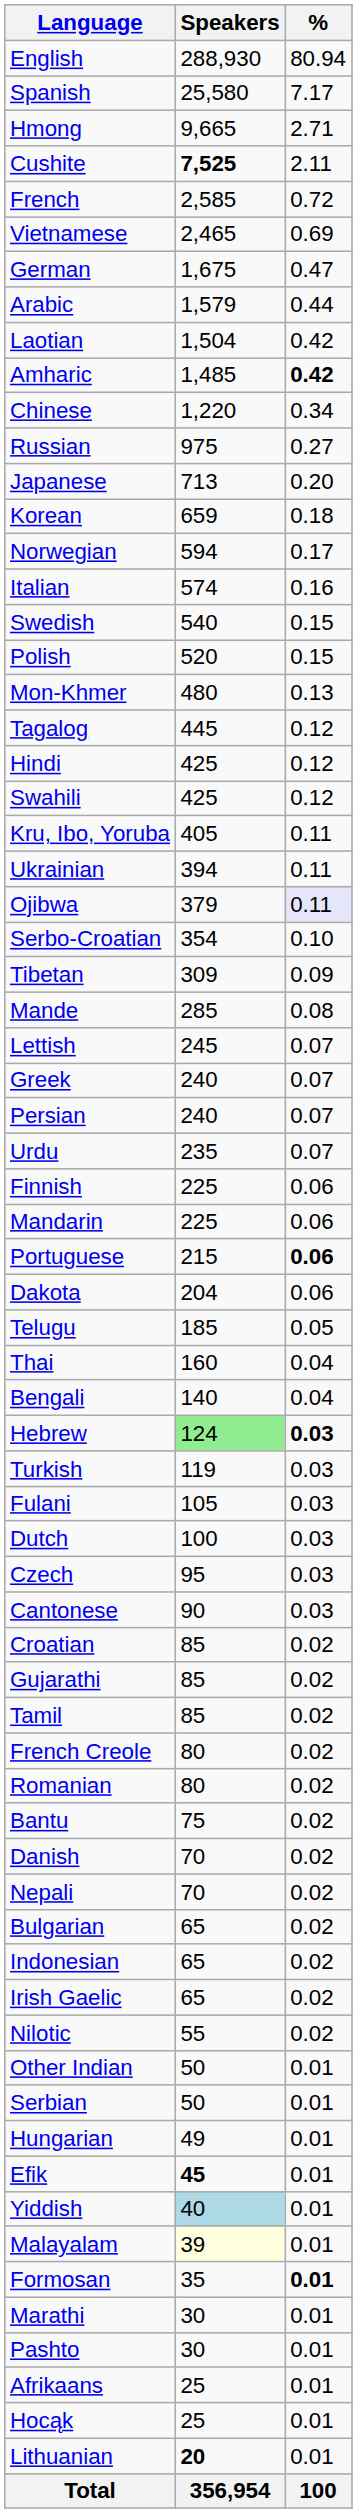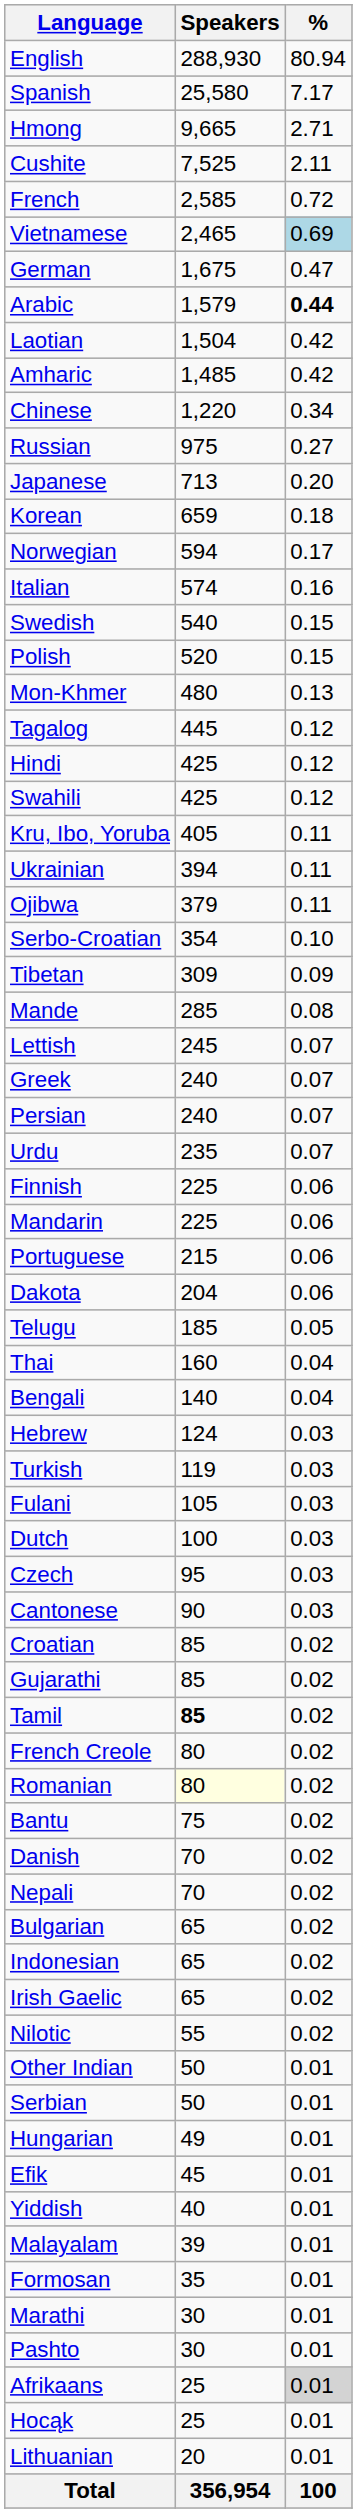Cushite | Speakers: bold -> normal
Vietnamese | %: no background -> lightblue background
Arabic | %: normal -> bold
Amharic | %: bold -> normal
Ojibwa | %: lavender background -> no background
Portuguese | %: bold -> normal
Hebrew | Speakers: lightgreen background -> no background
Hebrew | %: bold -> normal
Tamil | Speakers: normal -> bold
Romanian | Speakers: no background -> lightyellow background
Efik | Speakers: bold -> normal
Yiddish | Speakers: lightblue background -> no background
Malayalam | Speakers: lightyellow background -> no background
Formosan | %: bold -> normal
Afrikaans | %: no background -> lightgrey background
Lithuanian | Speakers: bold -> normal
